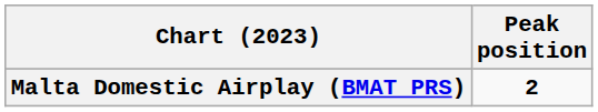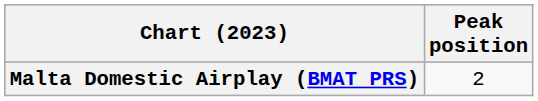Malta Domestic Airplay (BMAT PRS) | Peak position: bold -> normal
